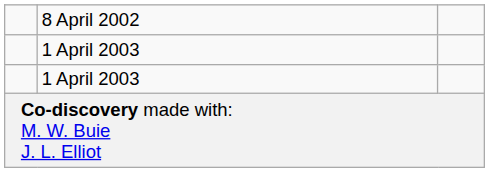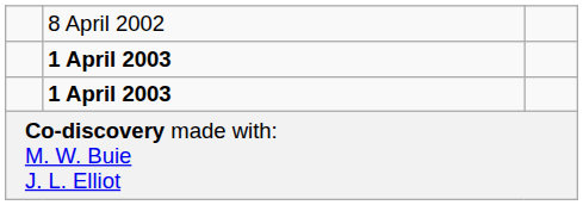row 2 | column 2: normal -> bold
row 3 | column 2: normal -> bold
